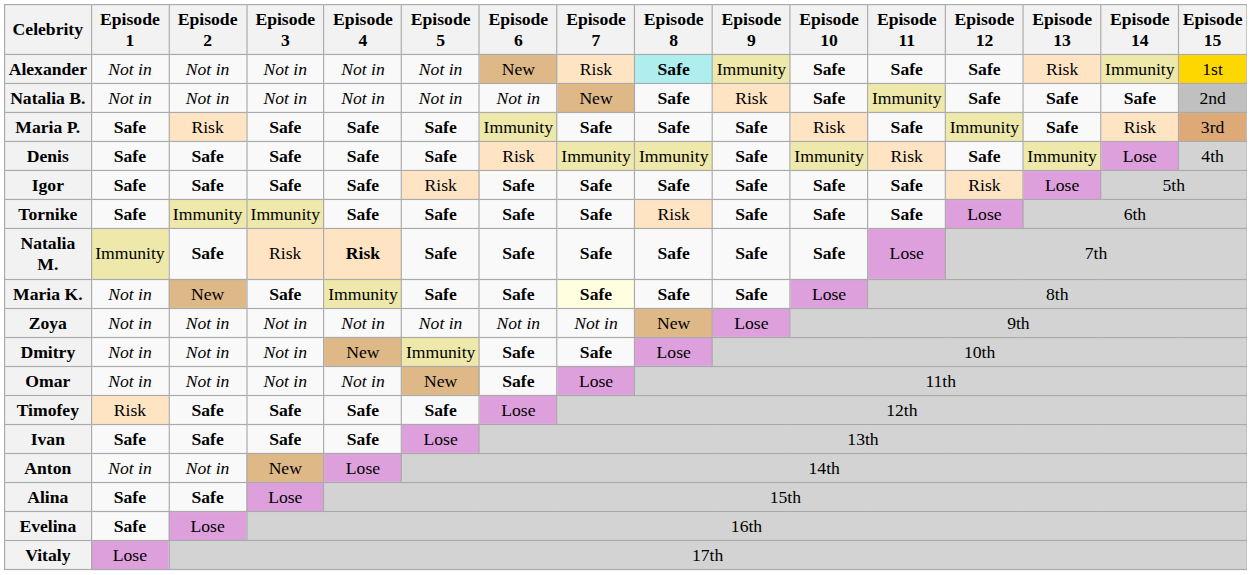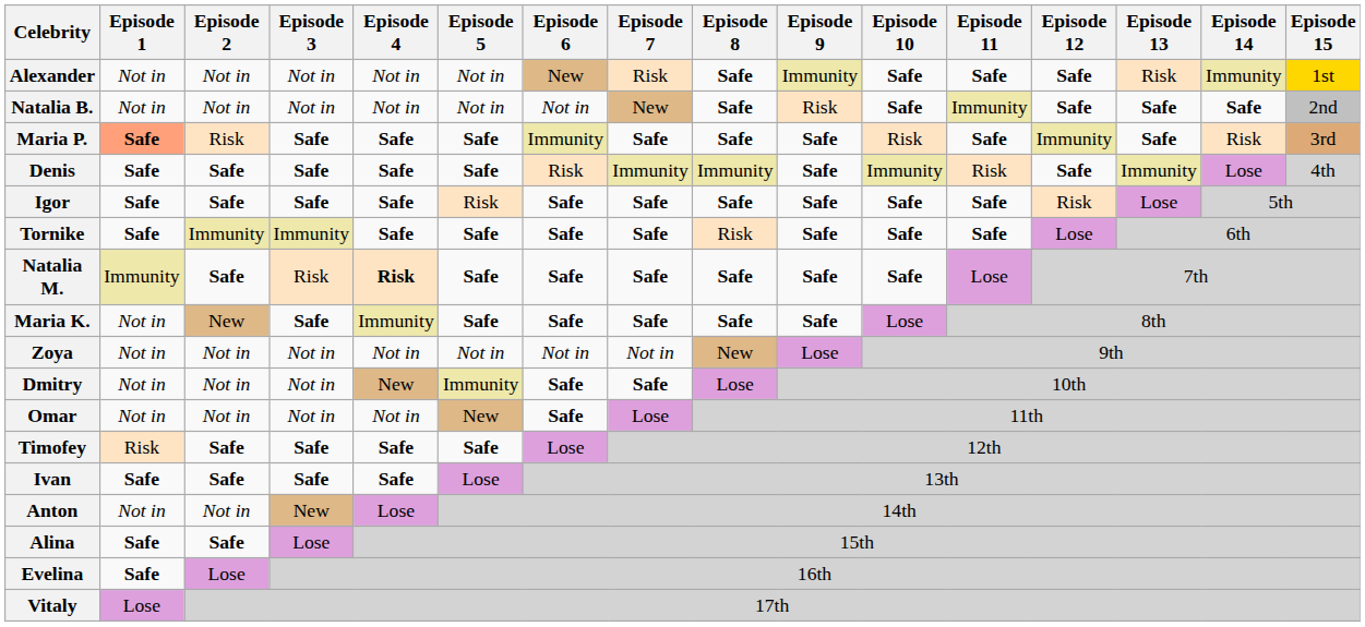Alexander | Episode 8: paleturquoise background -> no background
Maria P. | Episode 1: no background -> lightsalmon background
Maria K. | Episode 7: lightyellow background -> no background
